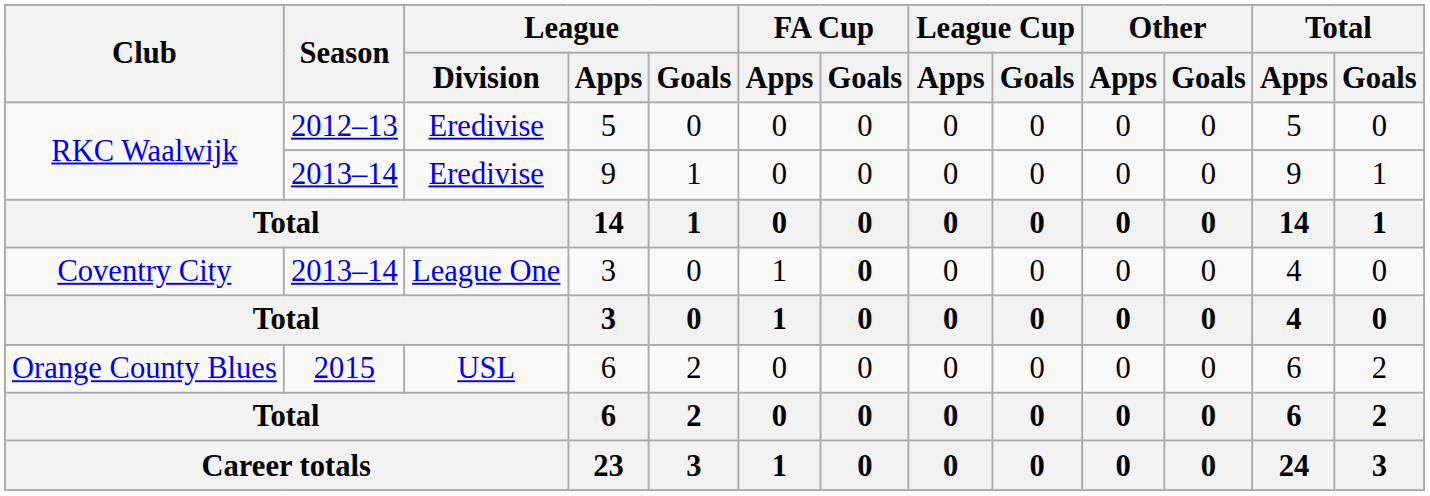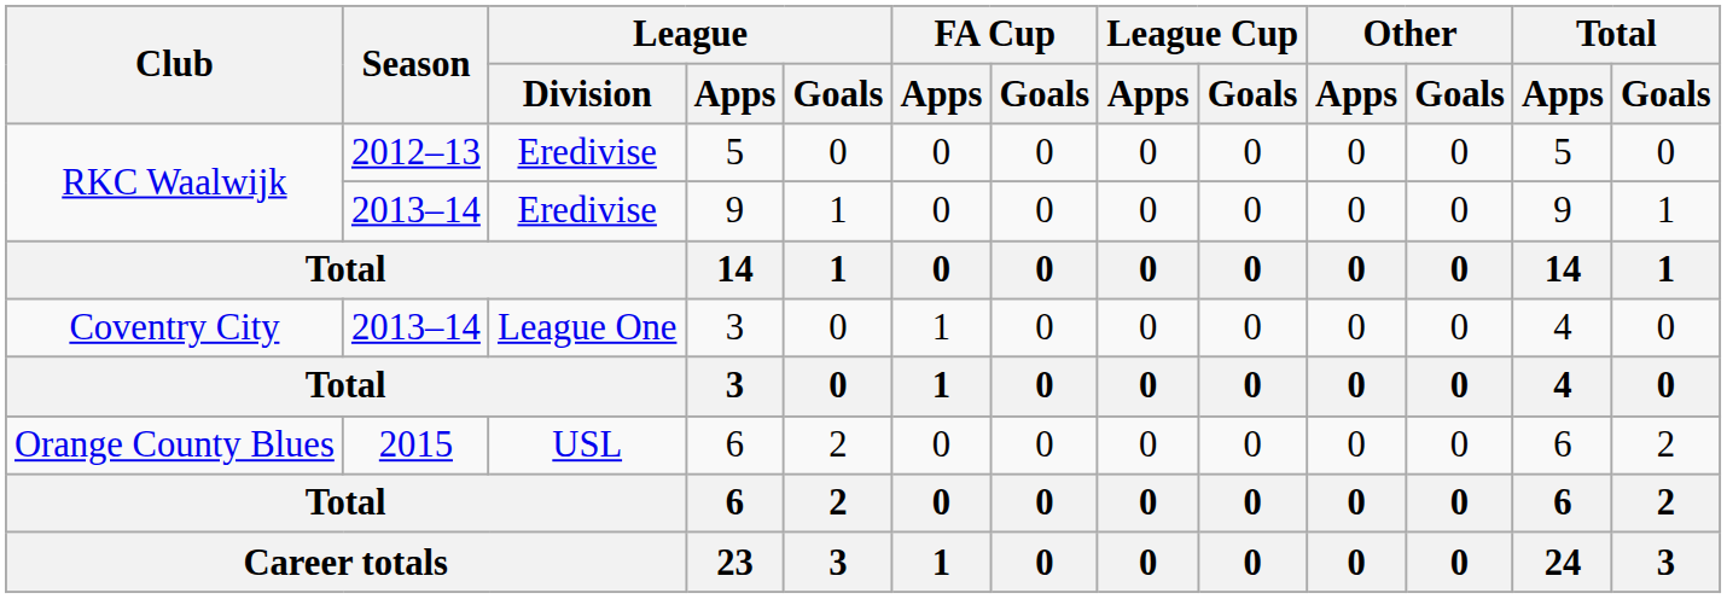Coventry City / 3 | FA Cup / Goals: bold -> normal
